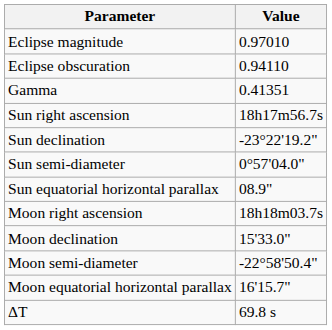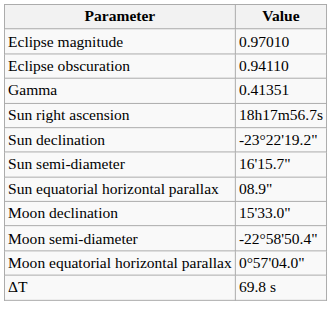Sun semi-diameter | Value: 0°57'04.0" -> 16'15.7"
- row: Moon right ascension | 18h18m03.7s
Moon equatorial horizontal parallax | Value: 16'15.7" -> 0°57'04.0"
